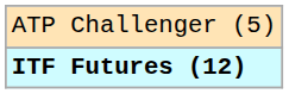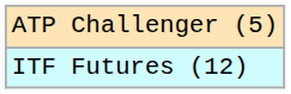row 2 | column 1: bold -> normal
